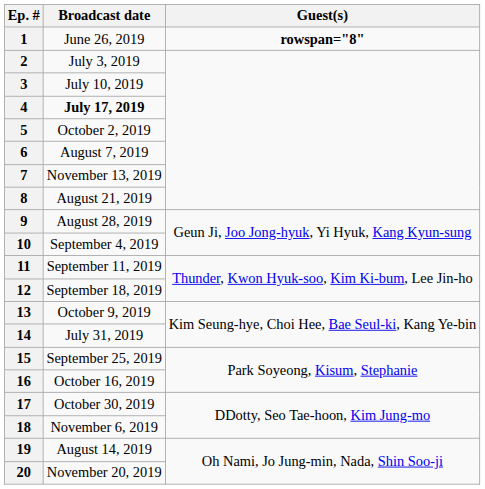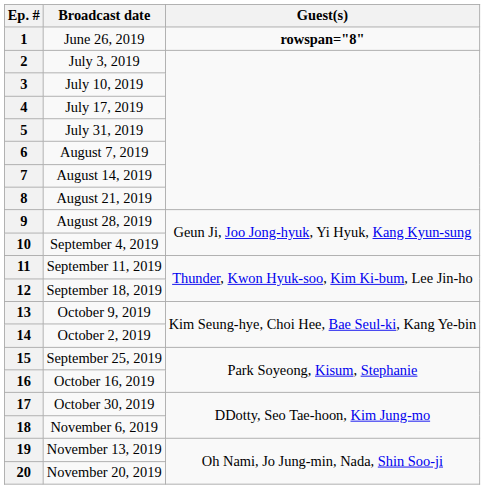4 | Broadcast date: bold -> normal
5 | Broadcast date: October 2, 2019 -> July 31, 2019
7 | Broadcast date: November 13, 2019 -> August 14, 2019
14 | Broadcast date: July 31, 2019 -> October 2, 2019
19 | Broadcast date: August 14, 2019 -> November 13, 2019
